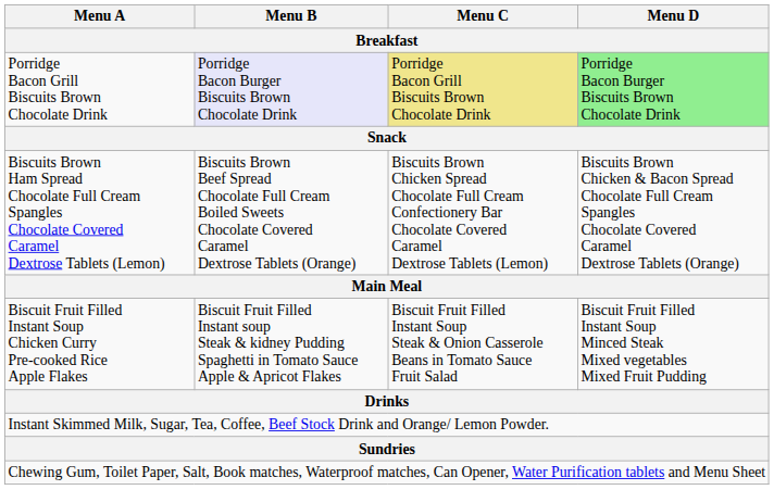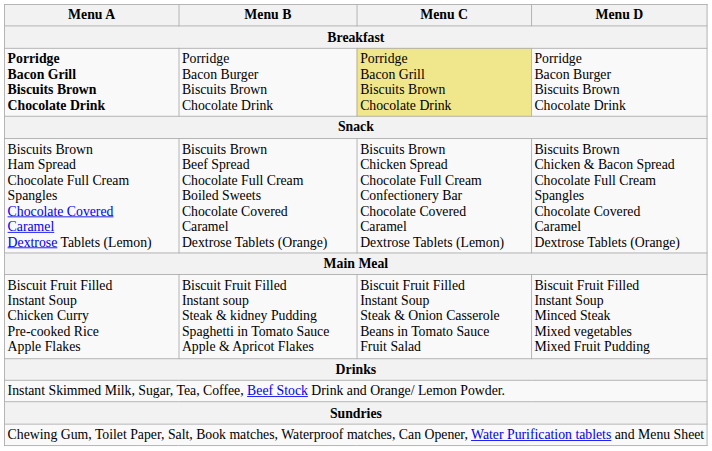row 3 | Menu A: normal -> bold
row 3 | Menu B: lavender background -> no background
row 3 | Menu D: lightgreen background -> no background
